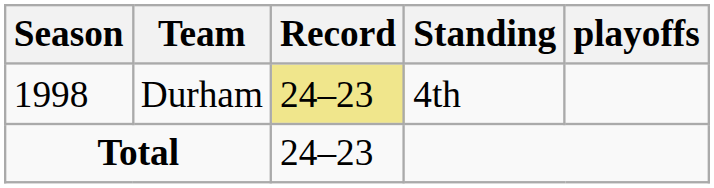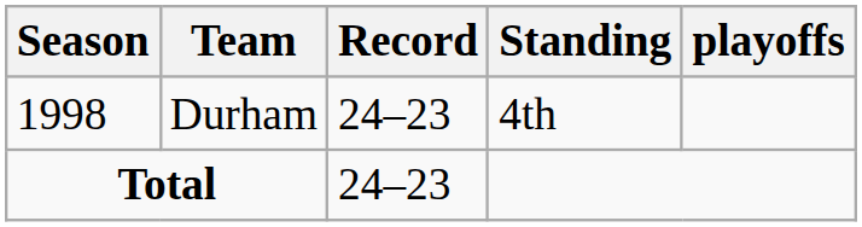1998 | Record: khaki background -> no background
